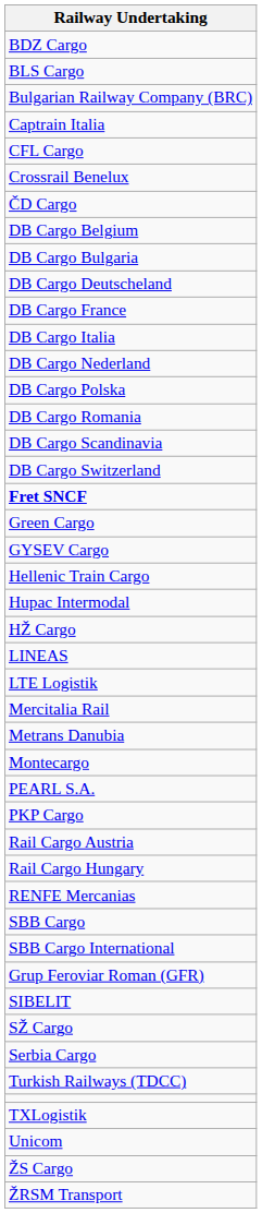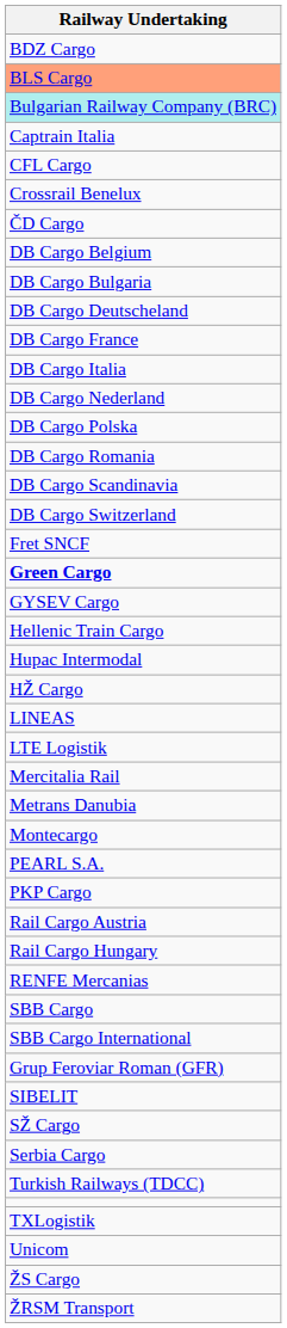row 3 | column 1: no background -> lightsalmon background
row 4 | column 1: no background -> paleturquoise background
row 19 | column 1: bold -> normal
row 20 | column 1: normal -> bold
